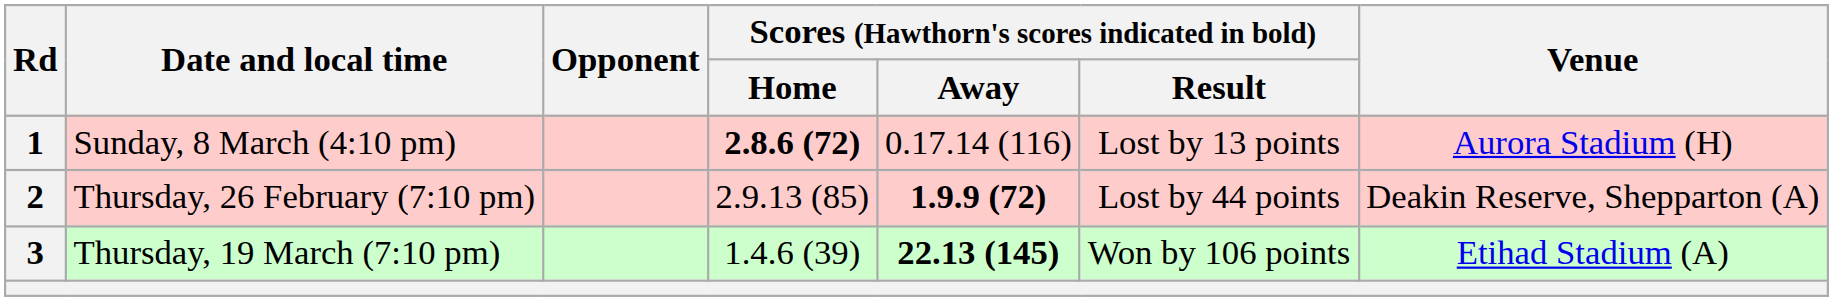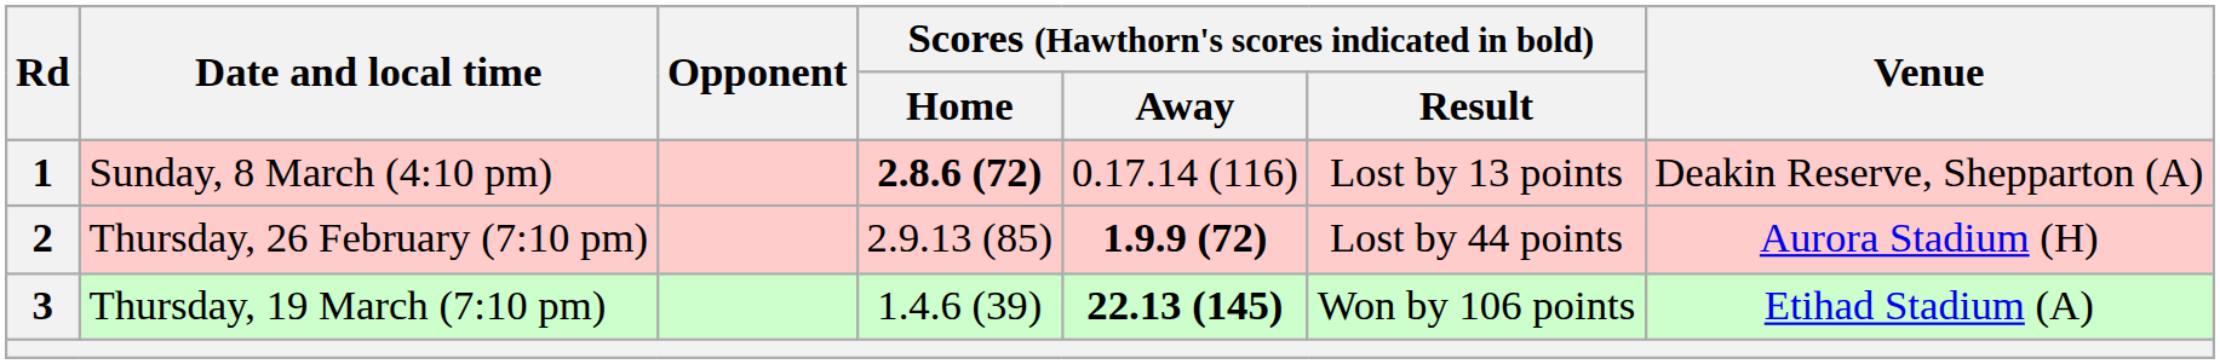1 | Venue: Aurora Stadium (H) -> Deakin Reserve, Shepparton (A)
2 | Venue: Deakin Reserve, Shepparton (A) -> Aurora Stadium (H)
